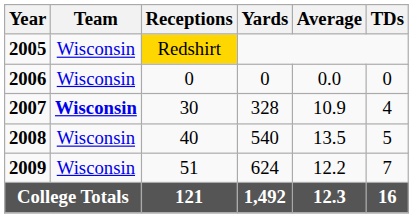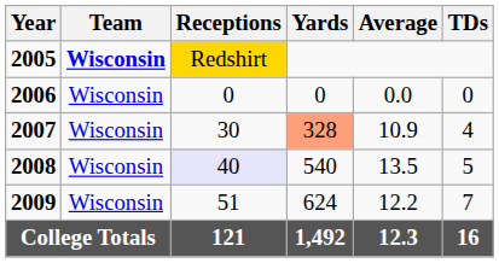2005 | Team: normal -> bold
2007 | Team: bold -> normal
2007 | Yards: no background -> lightsalmon background
2008 | Receptions: no background -> lavender background
